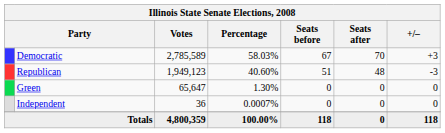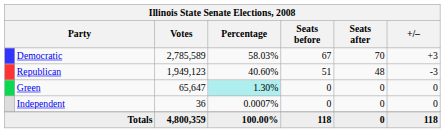Green | Percentage: no background -> paleturquoise background
